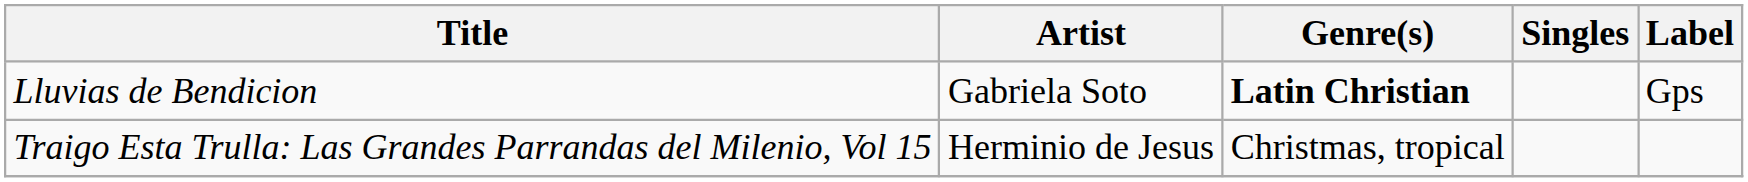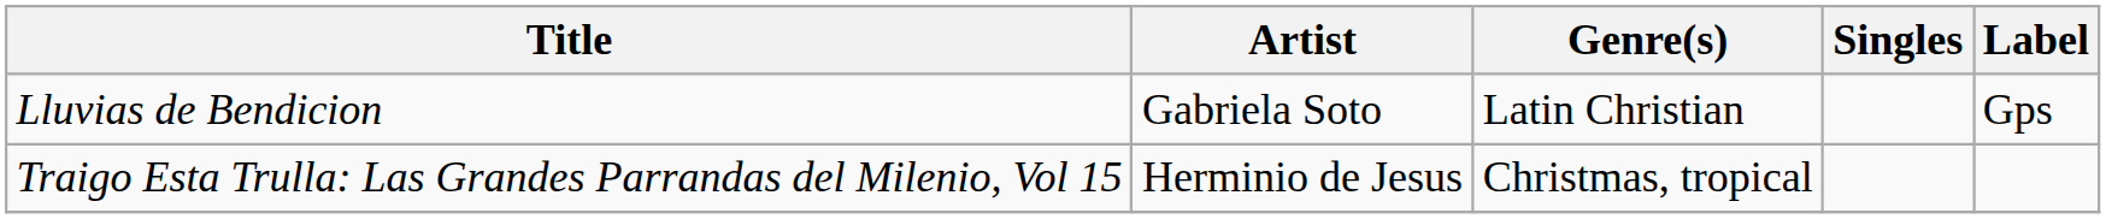Lluvias de Bendicion | Genre(s): bold -> normal
